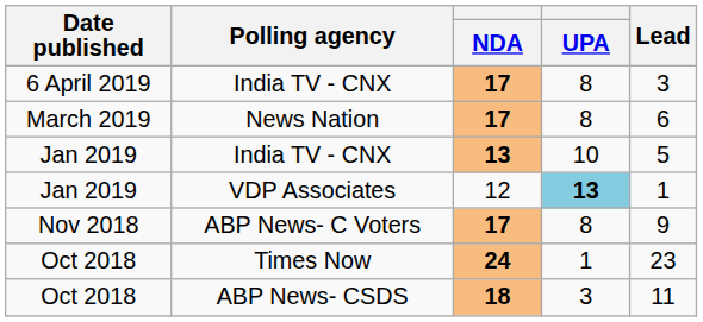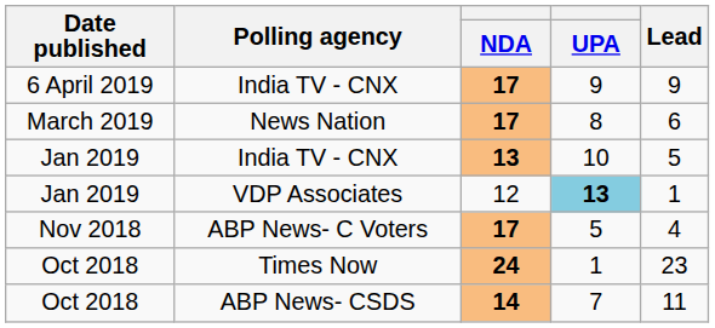6 April 2019 / India TV - CNX | UPA: 8 -> 9
6 April 2019 / India TV - CNX | Lead: 3 -> 9
ABP News- C Voters | UPA: 8 -> 5
ABP News- C Voters | Lead: 9 -> 4
ABP News- CSDS | NDA: 18 -> 14
ABP News- CSDS | UPA: 3 -> 7
